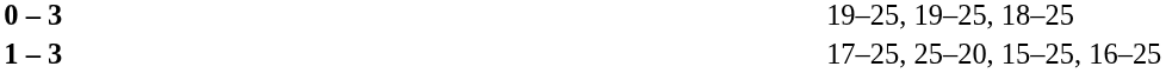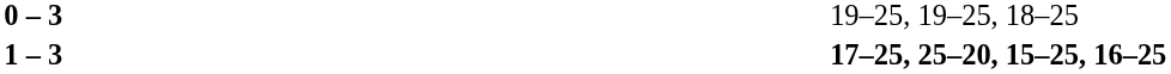1 – 3 | column 2: normal -> bold
